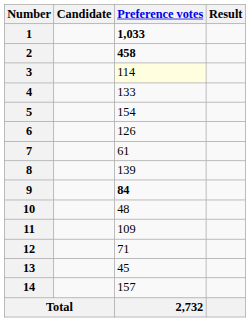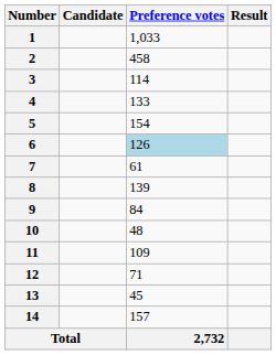1 | Preference votes: bold -> normal
2 | Preference votes: bold -> normal
3 | Preference votes: lightyellow background -> no background
6 | Preference votes: no background -> lightblue background
9 | Preference votes: bold -> normal
